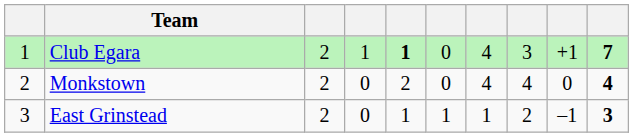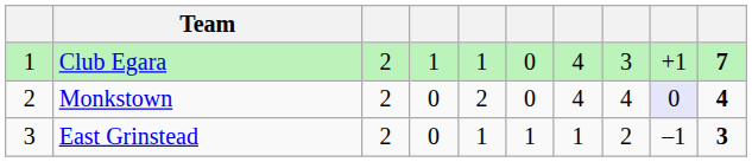Club Egara | column 5: bold -> normal
Monkstown | column 9: no background -> lavender background
